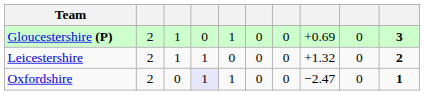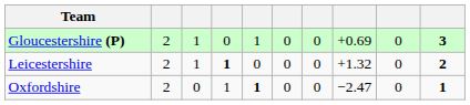Leicestershire | column 4: normal -> bold
Oxfordshire | column 4: lavender background -> no background
Oxfordshire | column 5: normal -> bold
